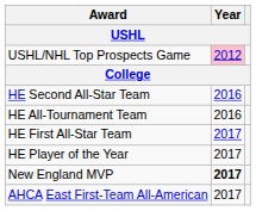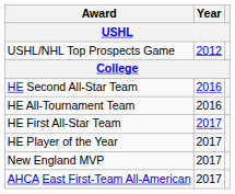USHL/NHL Top Prospects Game | Year: pink background -> no background
New England MVP | Year: bold -> normal
